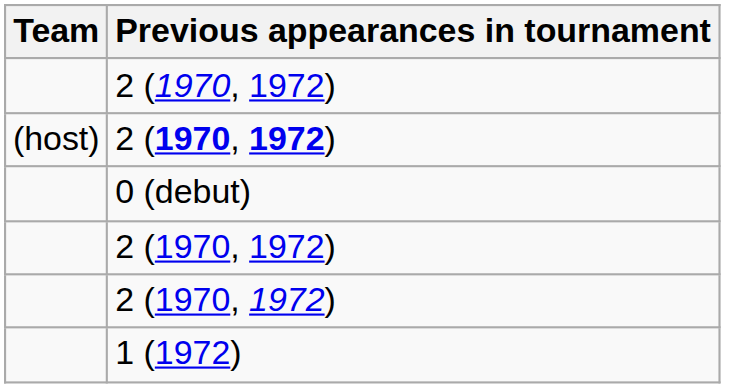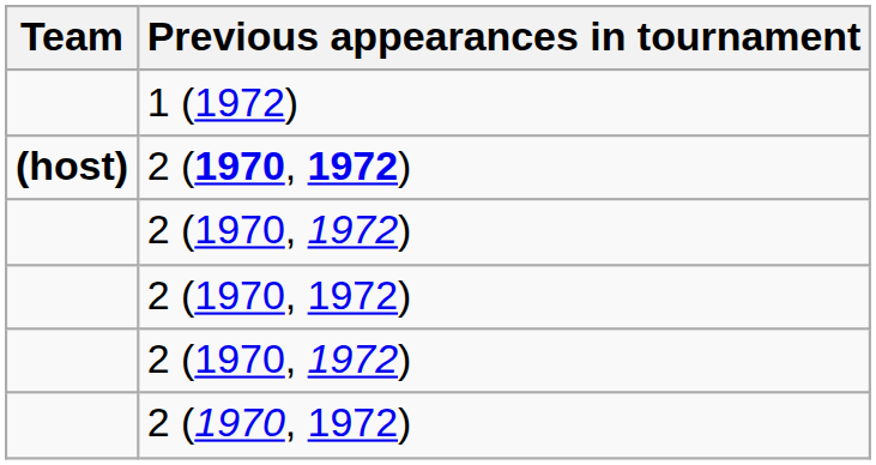row 2 | Previous appearances in tournament: 2 (1970, 1972) -> 1 (1972)
row 3 | Team: normal -> bold
row 4 | Previous appearances in tournament: 0 (debut) -> 2 (1970, 1972)
row 7 | Previous appearances in tournament: 1 (1972) -> 2 (1970, 1972)
